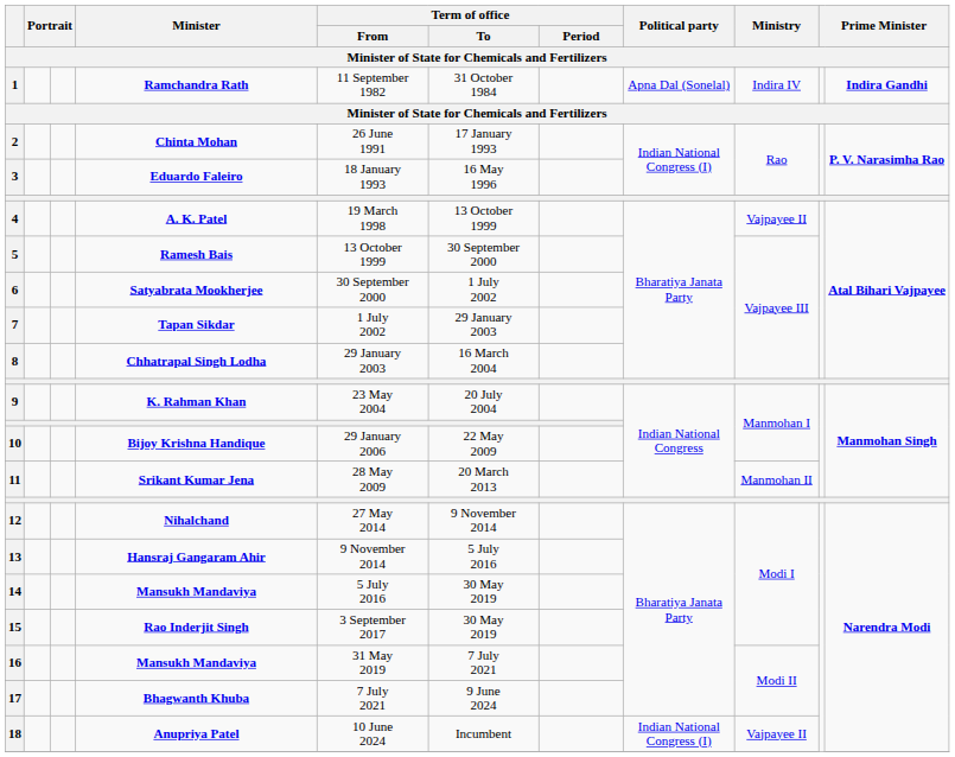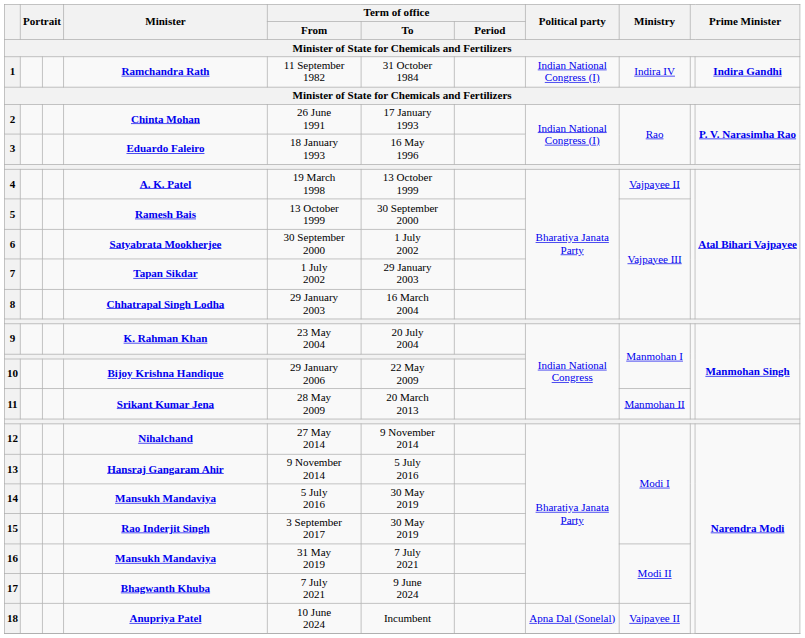1 | Political party: Apna Dal (Sonelal) -> Indian National Congress (I)
18 | Political party: Indian National Congress (I) -> Apna Dal (Sonelal)
